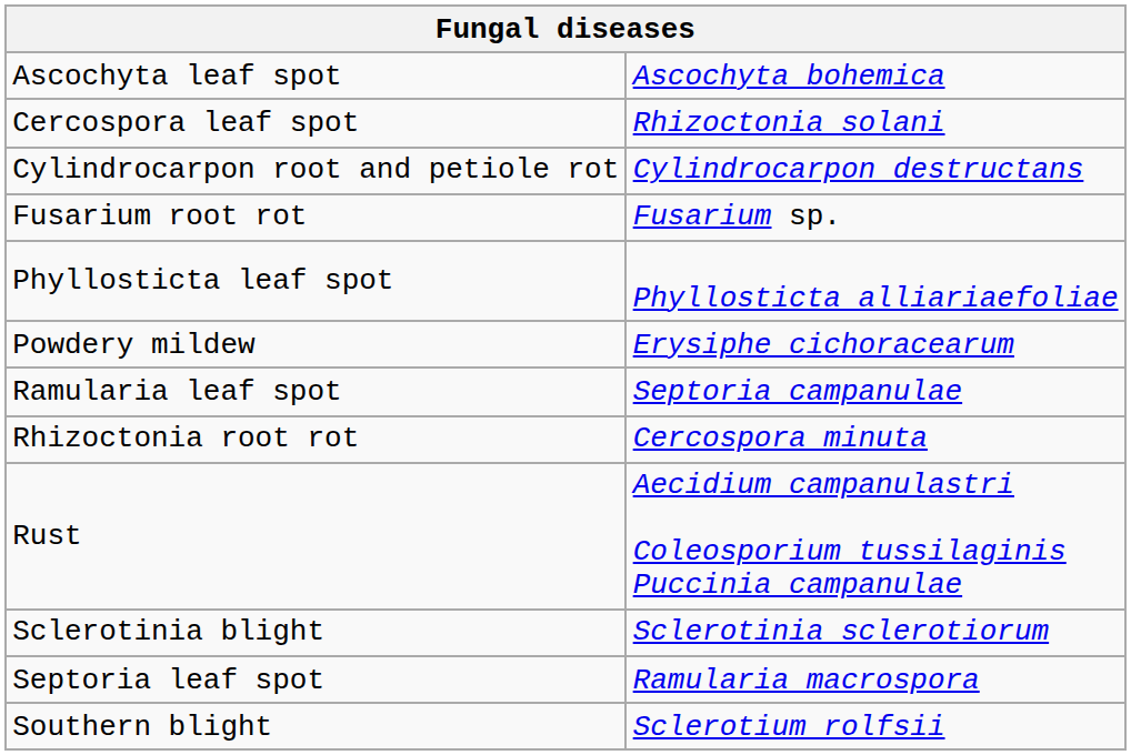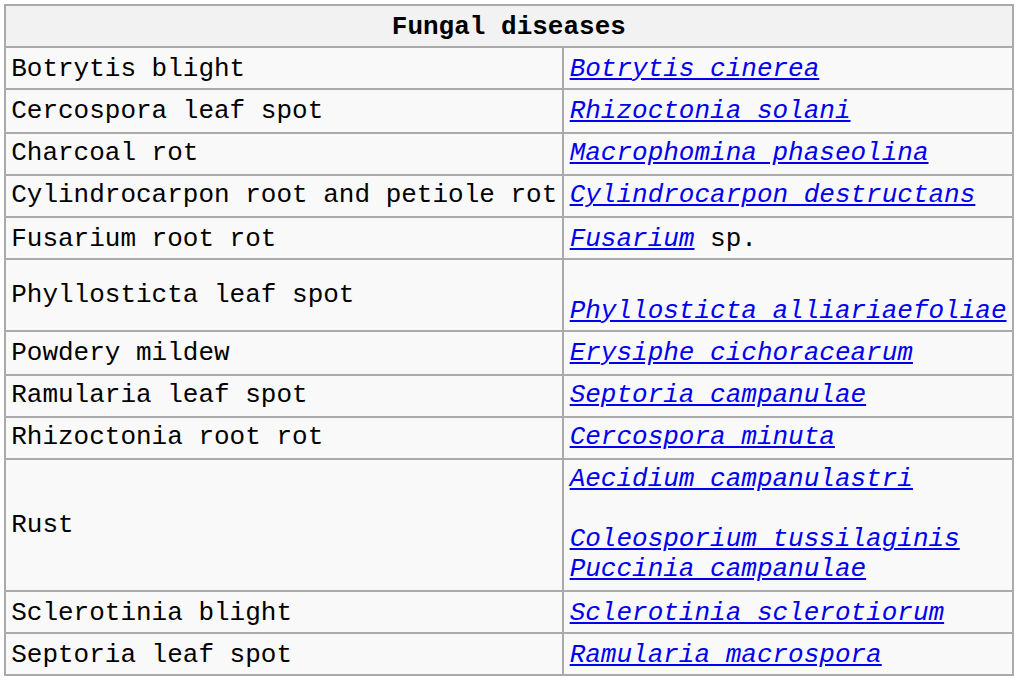- row: Ascochyta leaf spot | Ascochyta bohemica
+ row: Botrytis blight | Botrytis cinerea
+ row: Charcoal rot | Macrophomina phaseolina
- row: Southern blight | Sclerotium rolfsii
